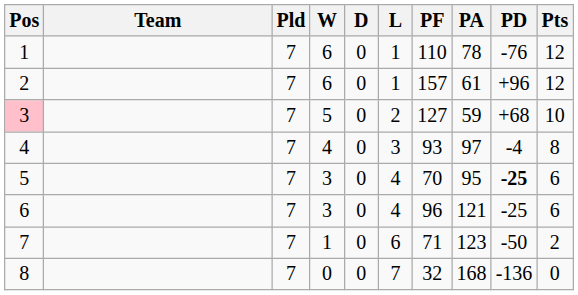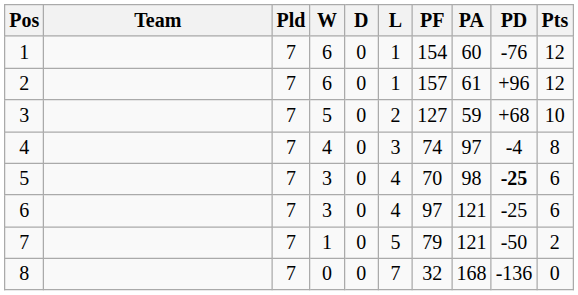row 2 | PF: 110 -> 154
row 2 | PA: 78 -> 60
row 4 | Pos: pink background -> no background
row 5 | PF: 93 -> 74
row 6 | PA: 95 -> 98
row 7 | PF: 96 -> 97
row 8 | L: 6 -> 5
row 8 | PF: 71 -> 79
row 8 | PA: 123 -> 121
